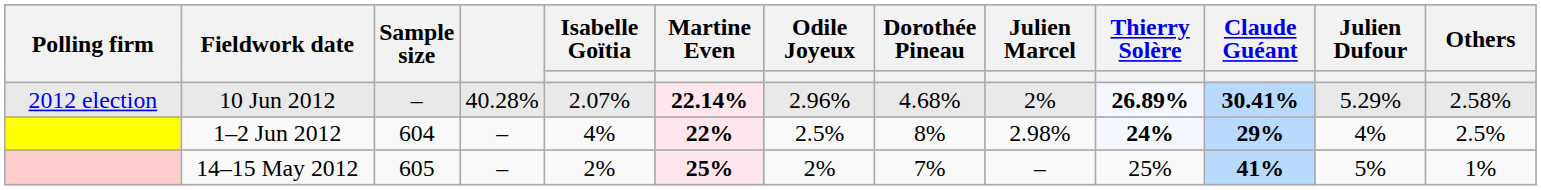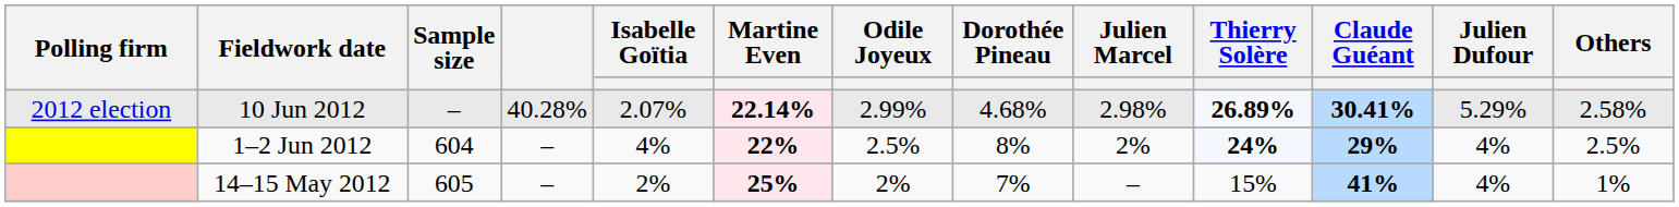10 Jun 2012 | Odile Joyeux: 2.96% -> 2.99%
10 Jun 2012 | Julien Marcel: 2% -> 2.98%
1–2 Jun 2012 | Julien Marcel: 2.98% -> 2%
14–15 May 2012 | Thierry Solère: 25% -> 15%
14–15 May 2012 | Julien Dufour: 5% -> 4%
